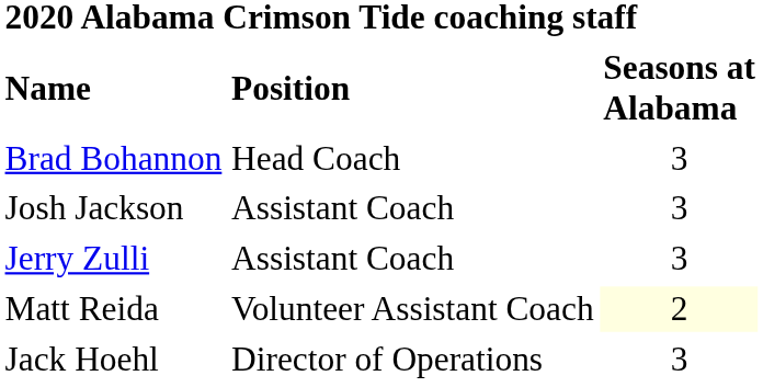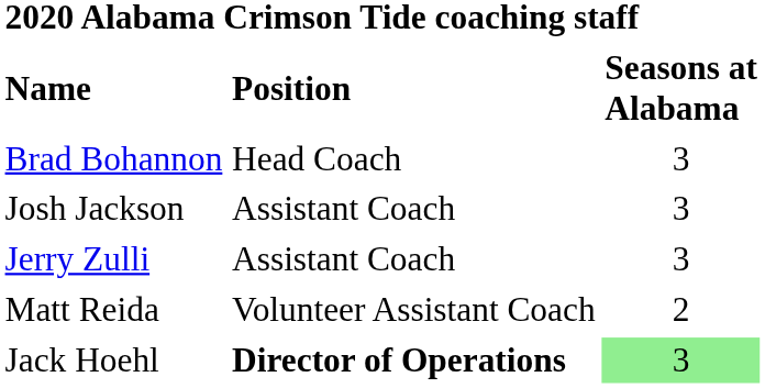Matt Reida | Seasons at Alabama: lightyellow background -> no background
Jack Hoehl | Position: normal -> bold
Jack Hoehl | Seasons at Alabama: no background -> lightgreen background
